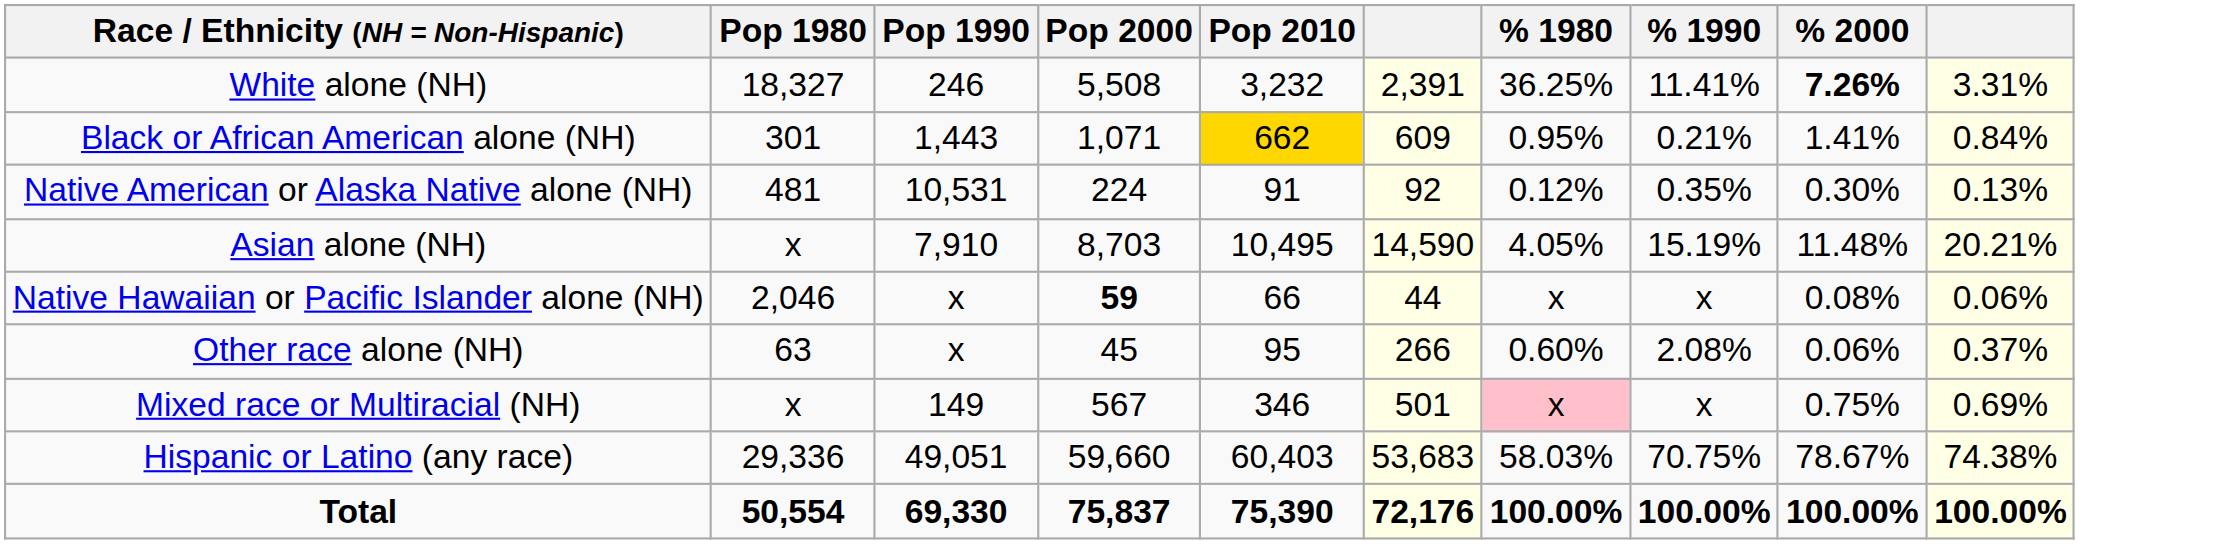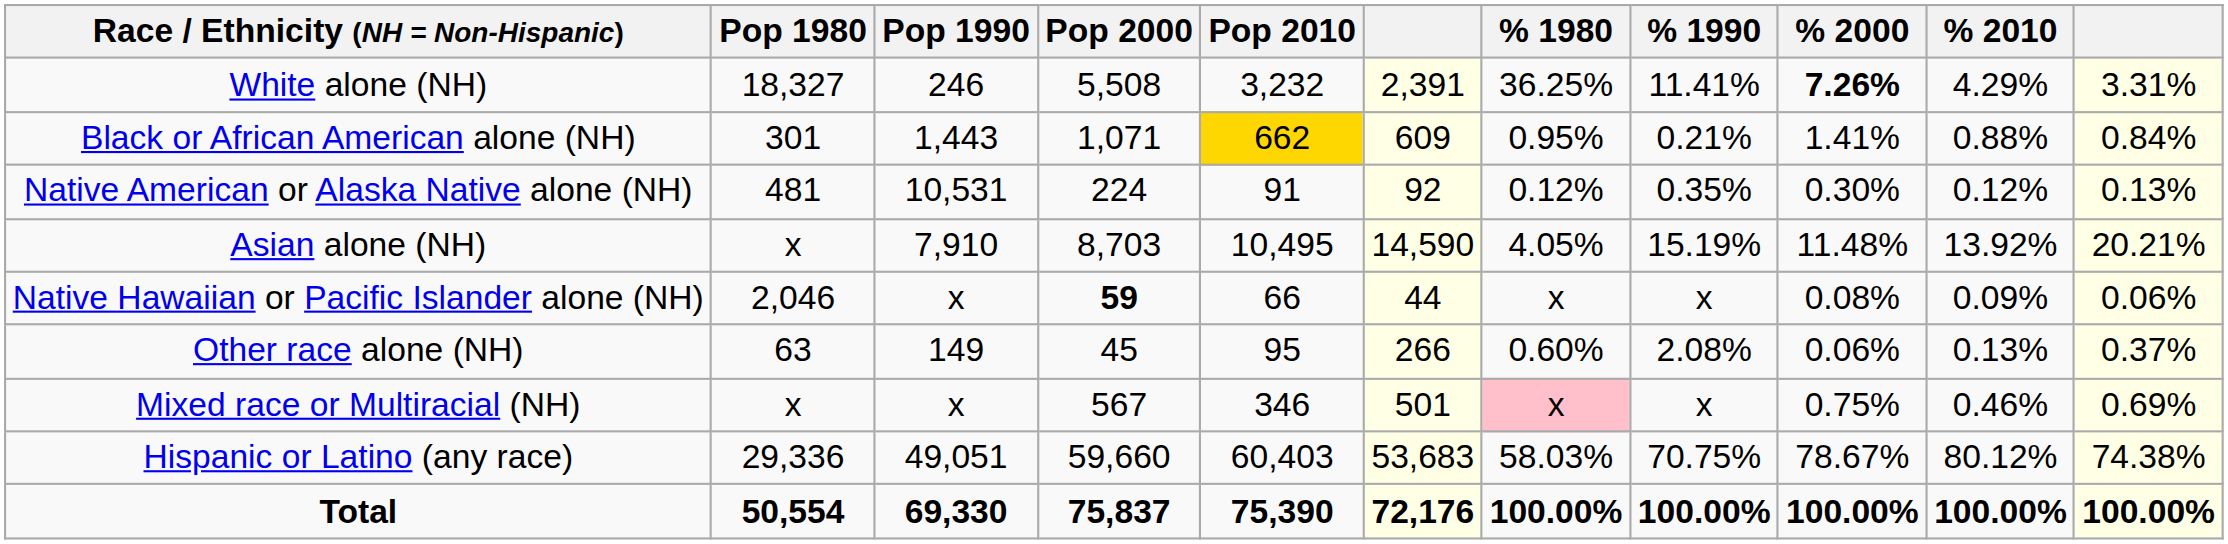+ column: % 2010 | 4.29% | 0.88% | 0.12% | 13.92% | 0.09% | 0.13% | 0.46% | 80.12% | 100.00%
Other race alone (NH) | Pop 1990: x -> 149
Mixed race or Multiracial (NH) | Pop 1990: 149 -> x
